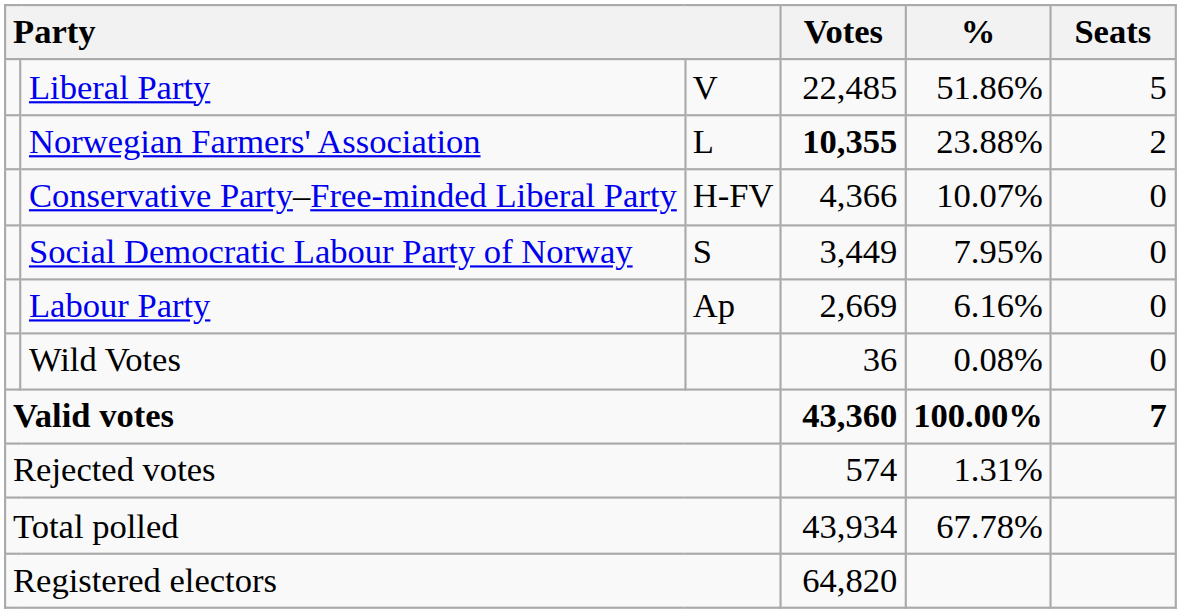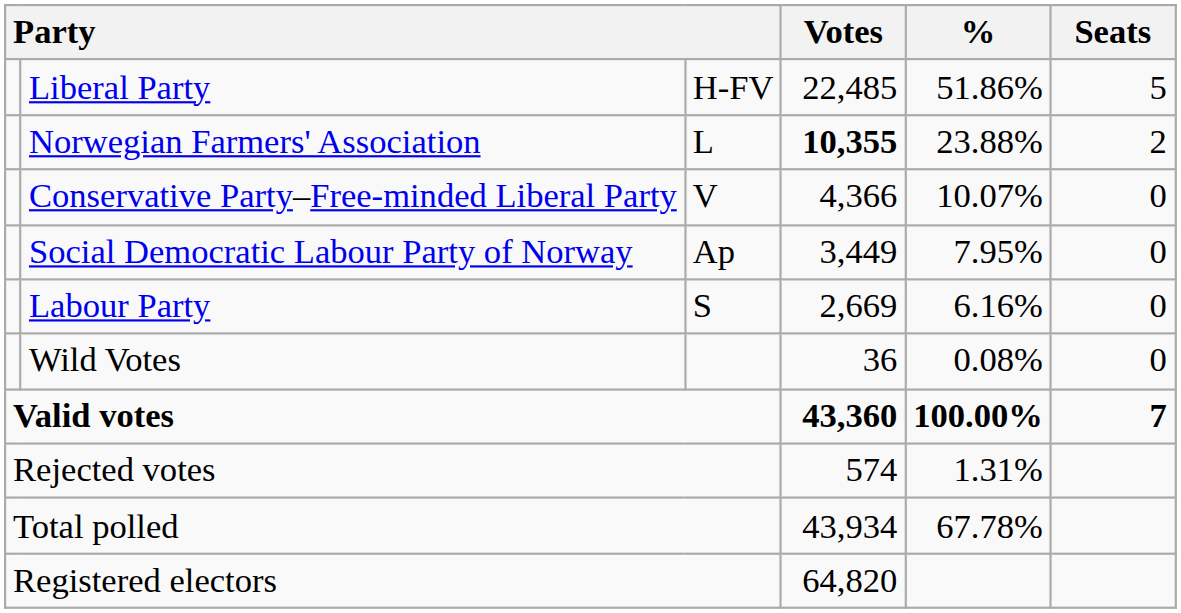Liberal Party | column 3: V -> H-FV
Conservative Party–Free-minded Liberal Party | column 3: H-FV -> V
Social Democratic Labour Party of Norway | column 3: S -> Ap
Labour Party | column 3: Ap -> S
